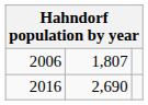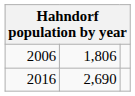2006 | column 2: 1,807 -> 1,806
